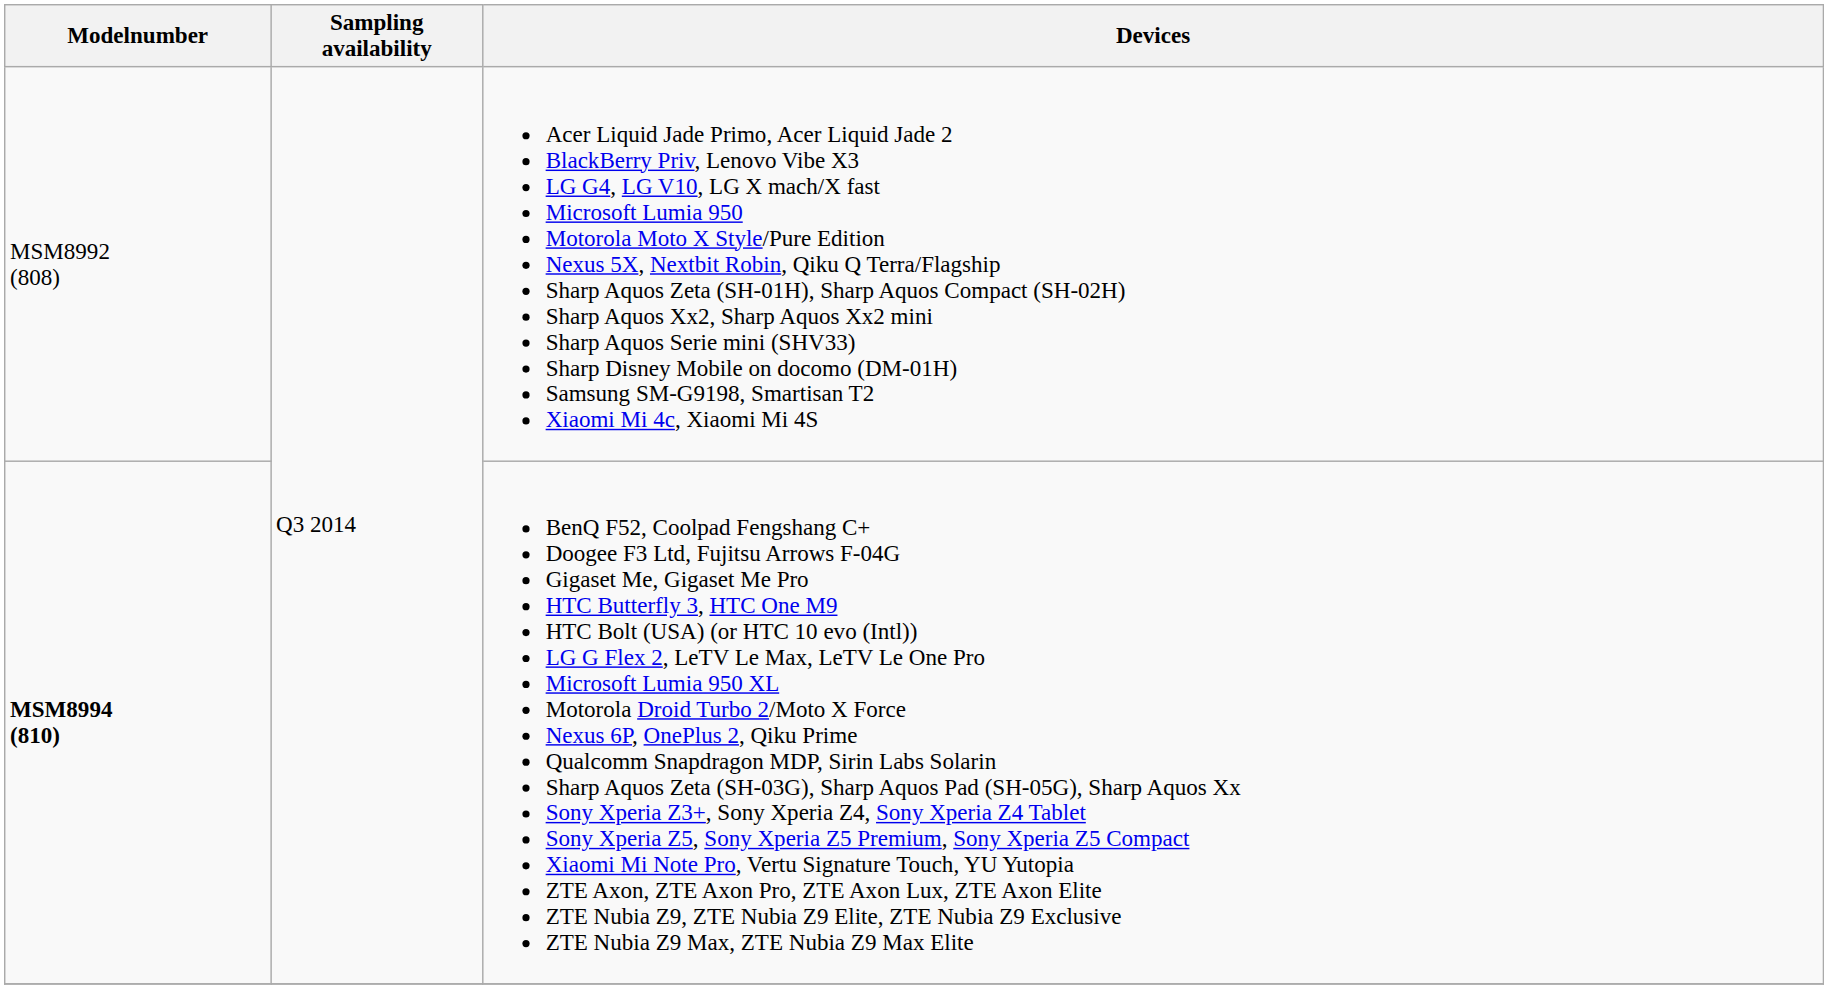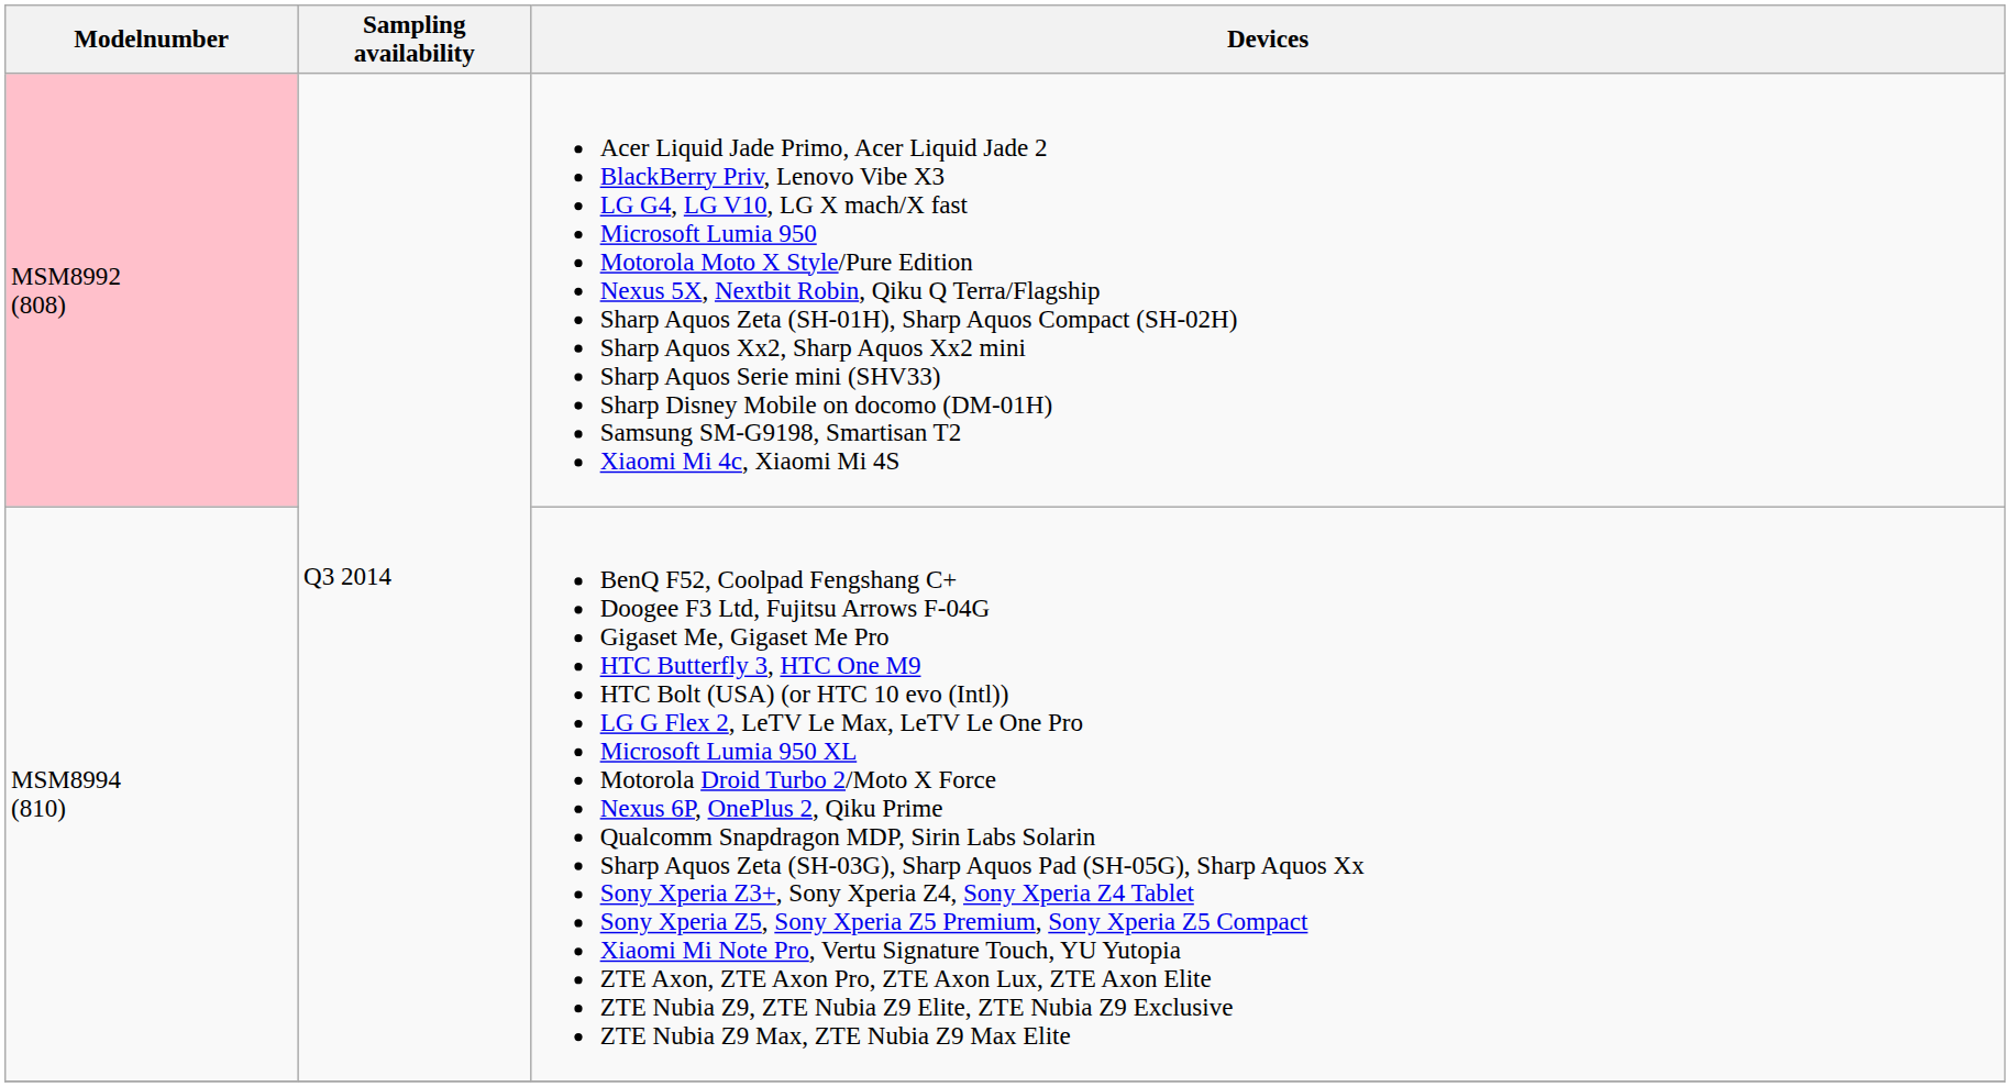MSM8992 (808) | Modelnumber: no background -> pink background
MSM8994 (810) | Modelnumber: bold -> normal
